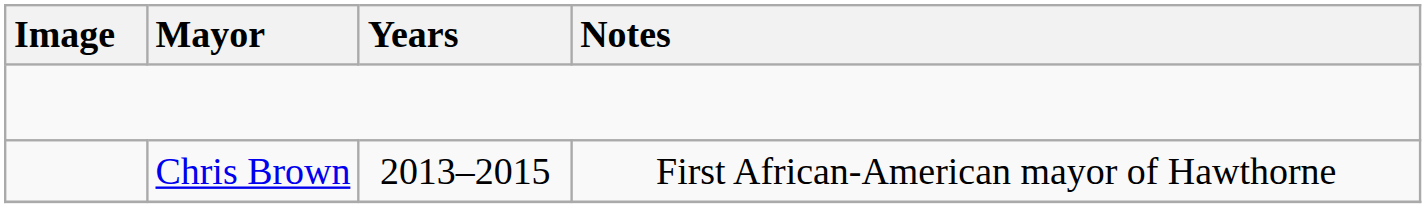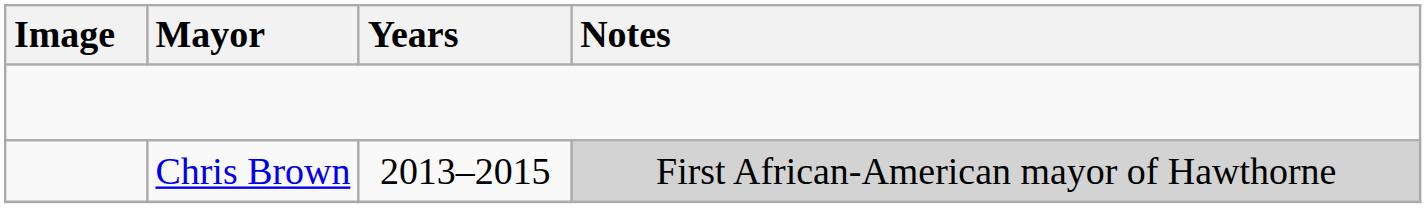Chris Brown | Notes: no background -> lightgrey background
